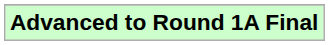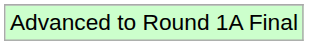row 1 | column 1: bold -> normal
